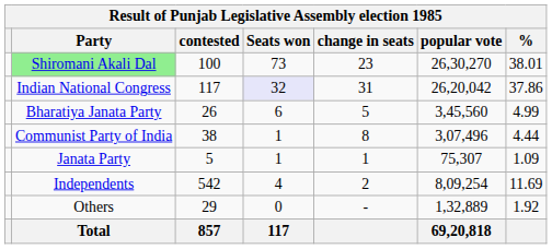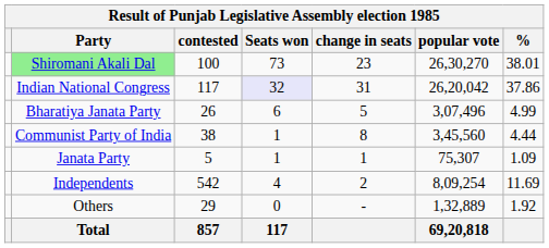Bharatiya Janata Party | popular vote: 3,45,560 -> 3,07,496
Communist Party of India | popular vote: 3,07,496 -> 3,45,560
